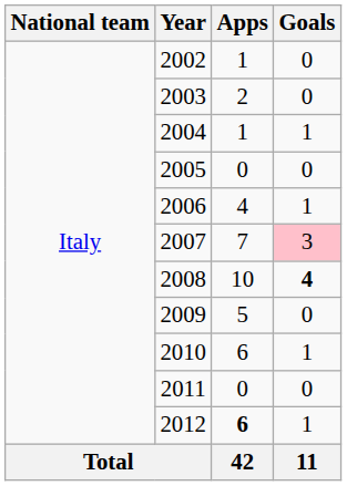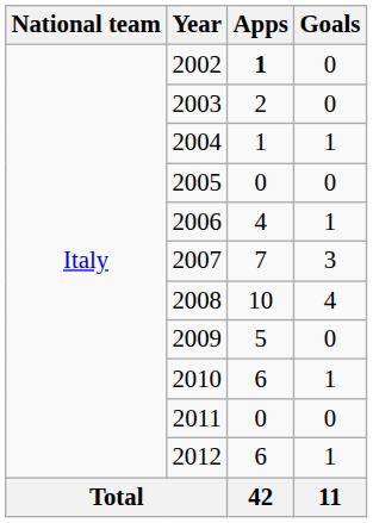2002 | Apps: normal -> bold
2007 | Goals: pink background -> no background
2008 | Goals: bold -> normal
2012 | Apps: bold -> normal
